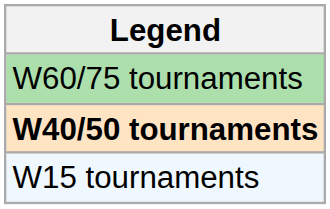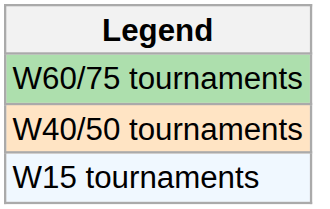row 3 | column 1: bold -> normal
